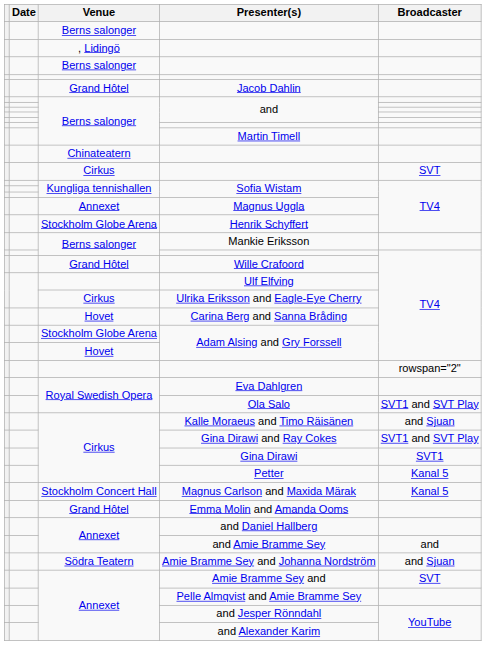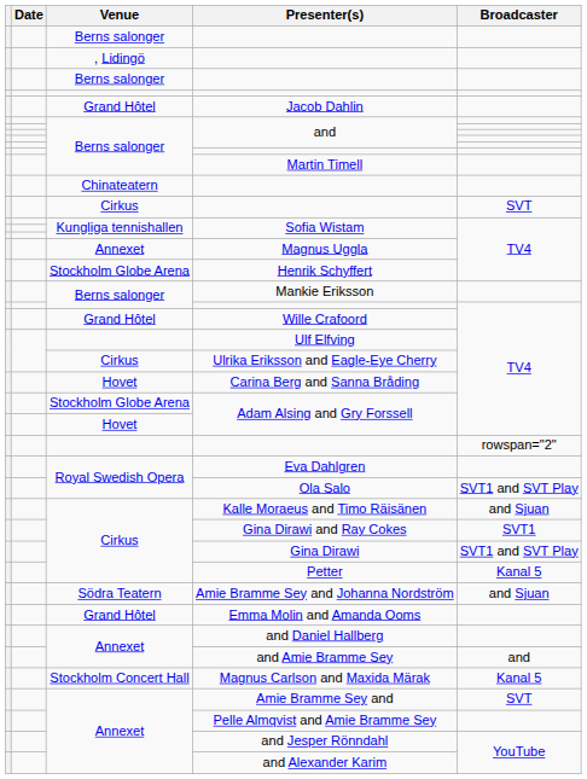Gina Dirawi and Ray Cokes | Broadcaster: SVT1 and SVT Play -> SVT1
Gina Dirawi | Broadcaster: SVT1 -> SVT1 and SVT Play
rows swapped: Magnus Carlson and Maxida Märak <-> Amie Bramme Sey and Johanna Nordström
